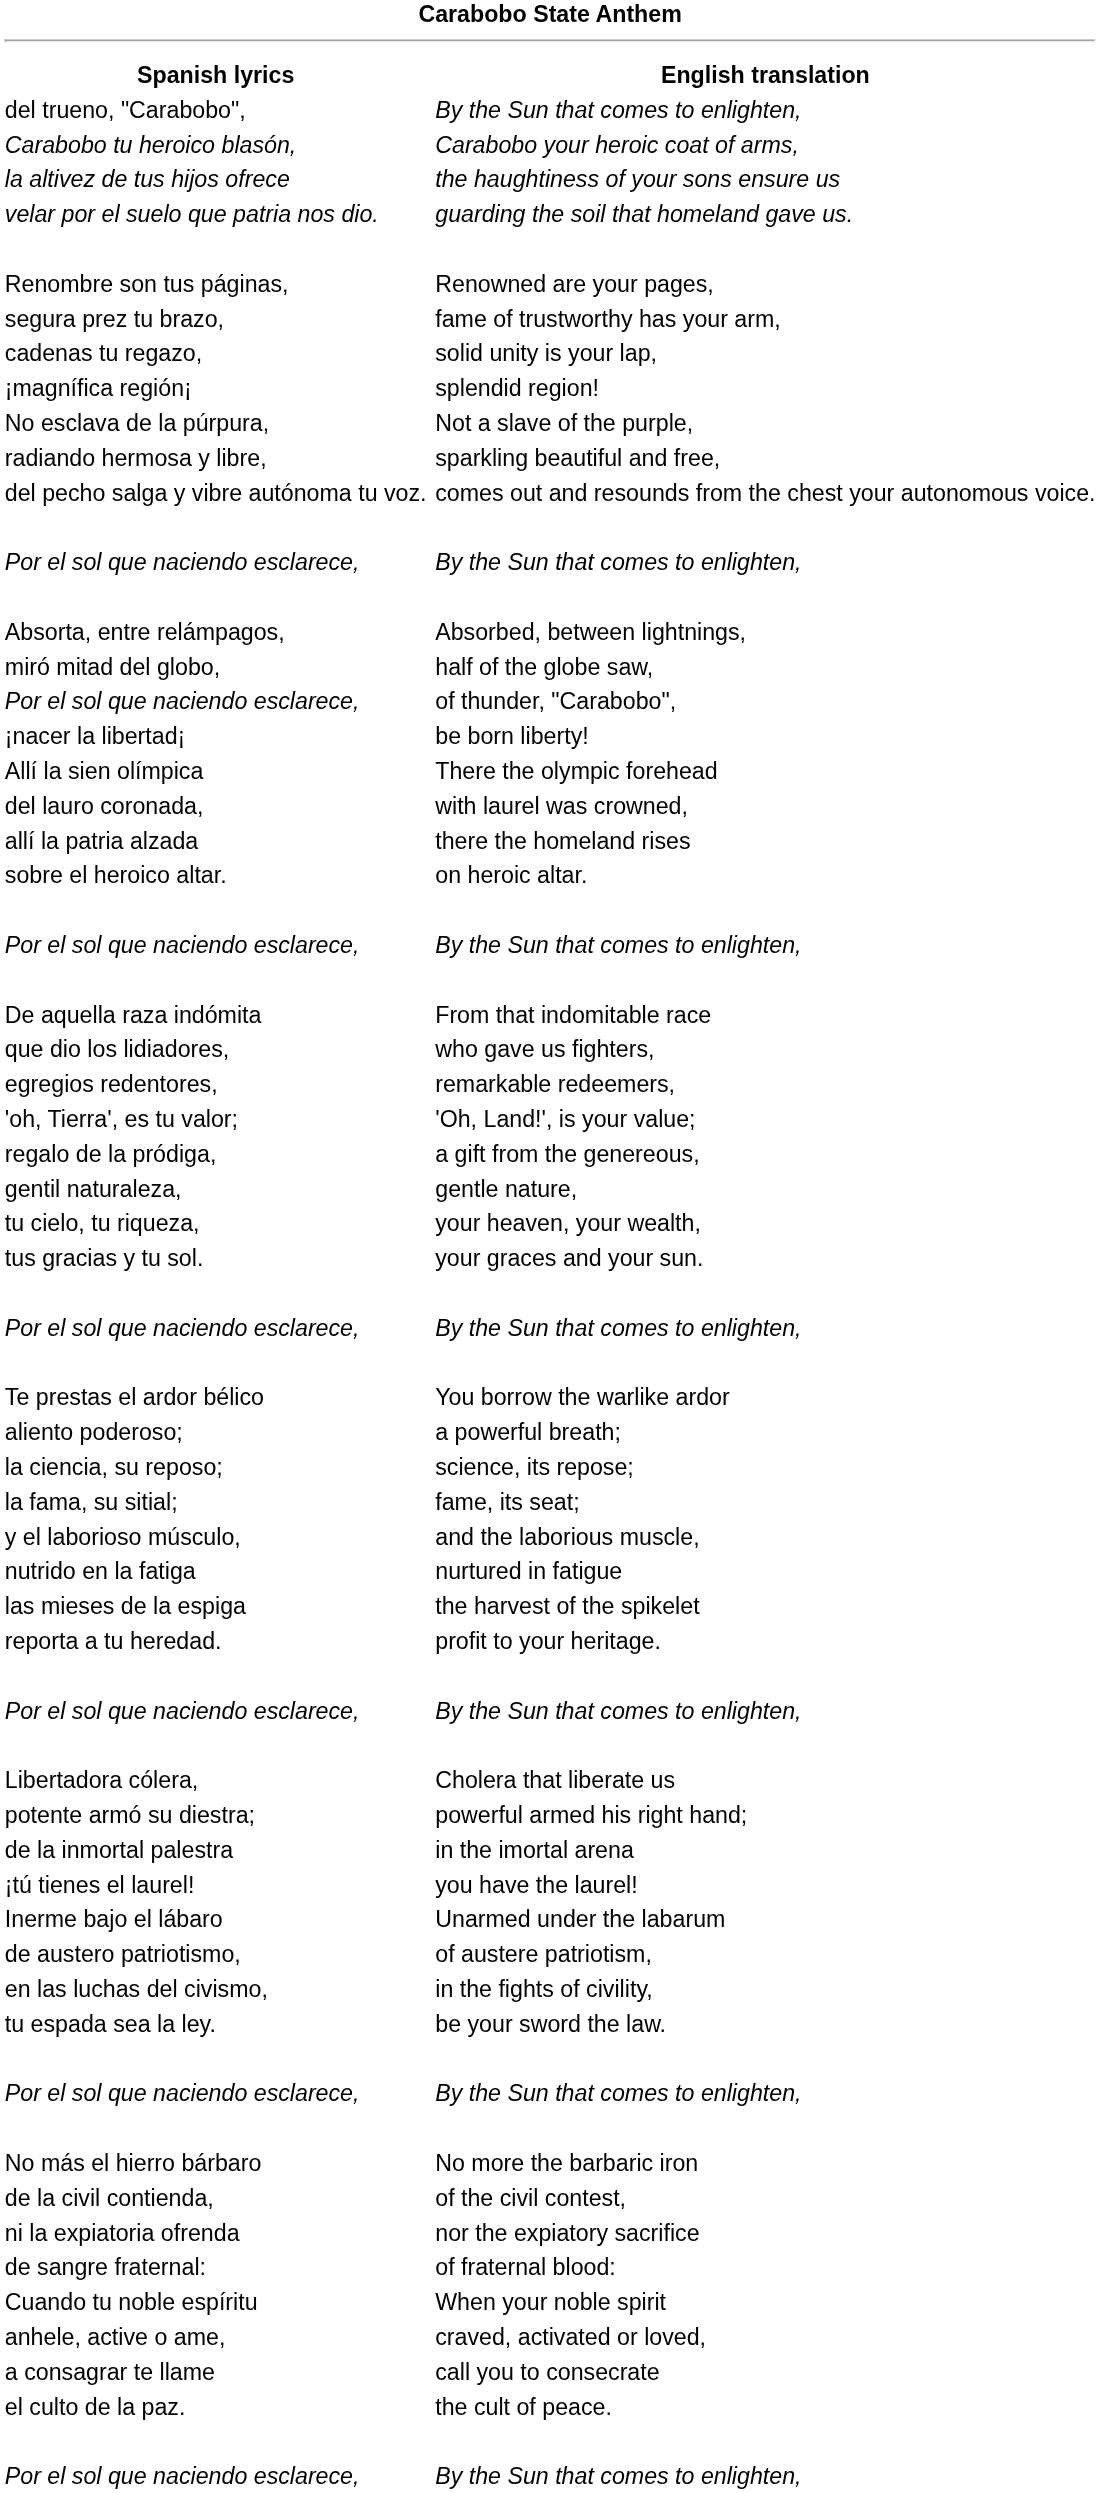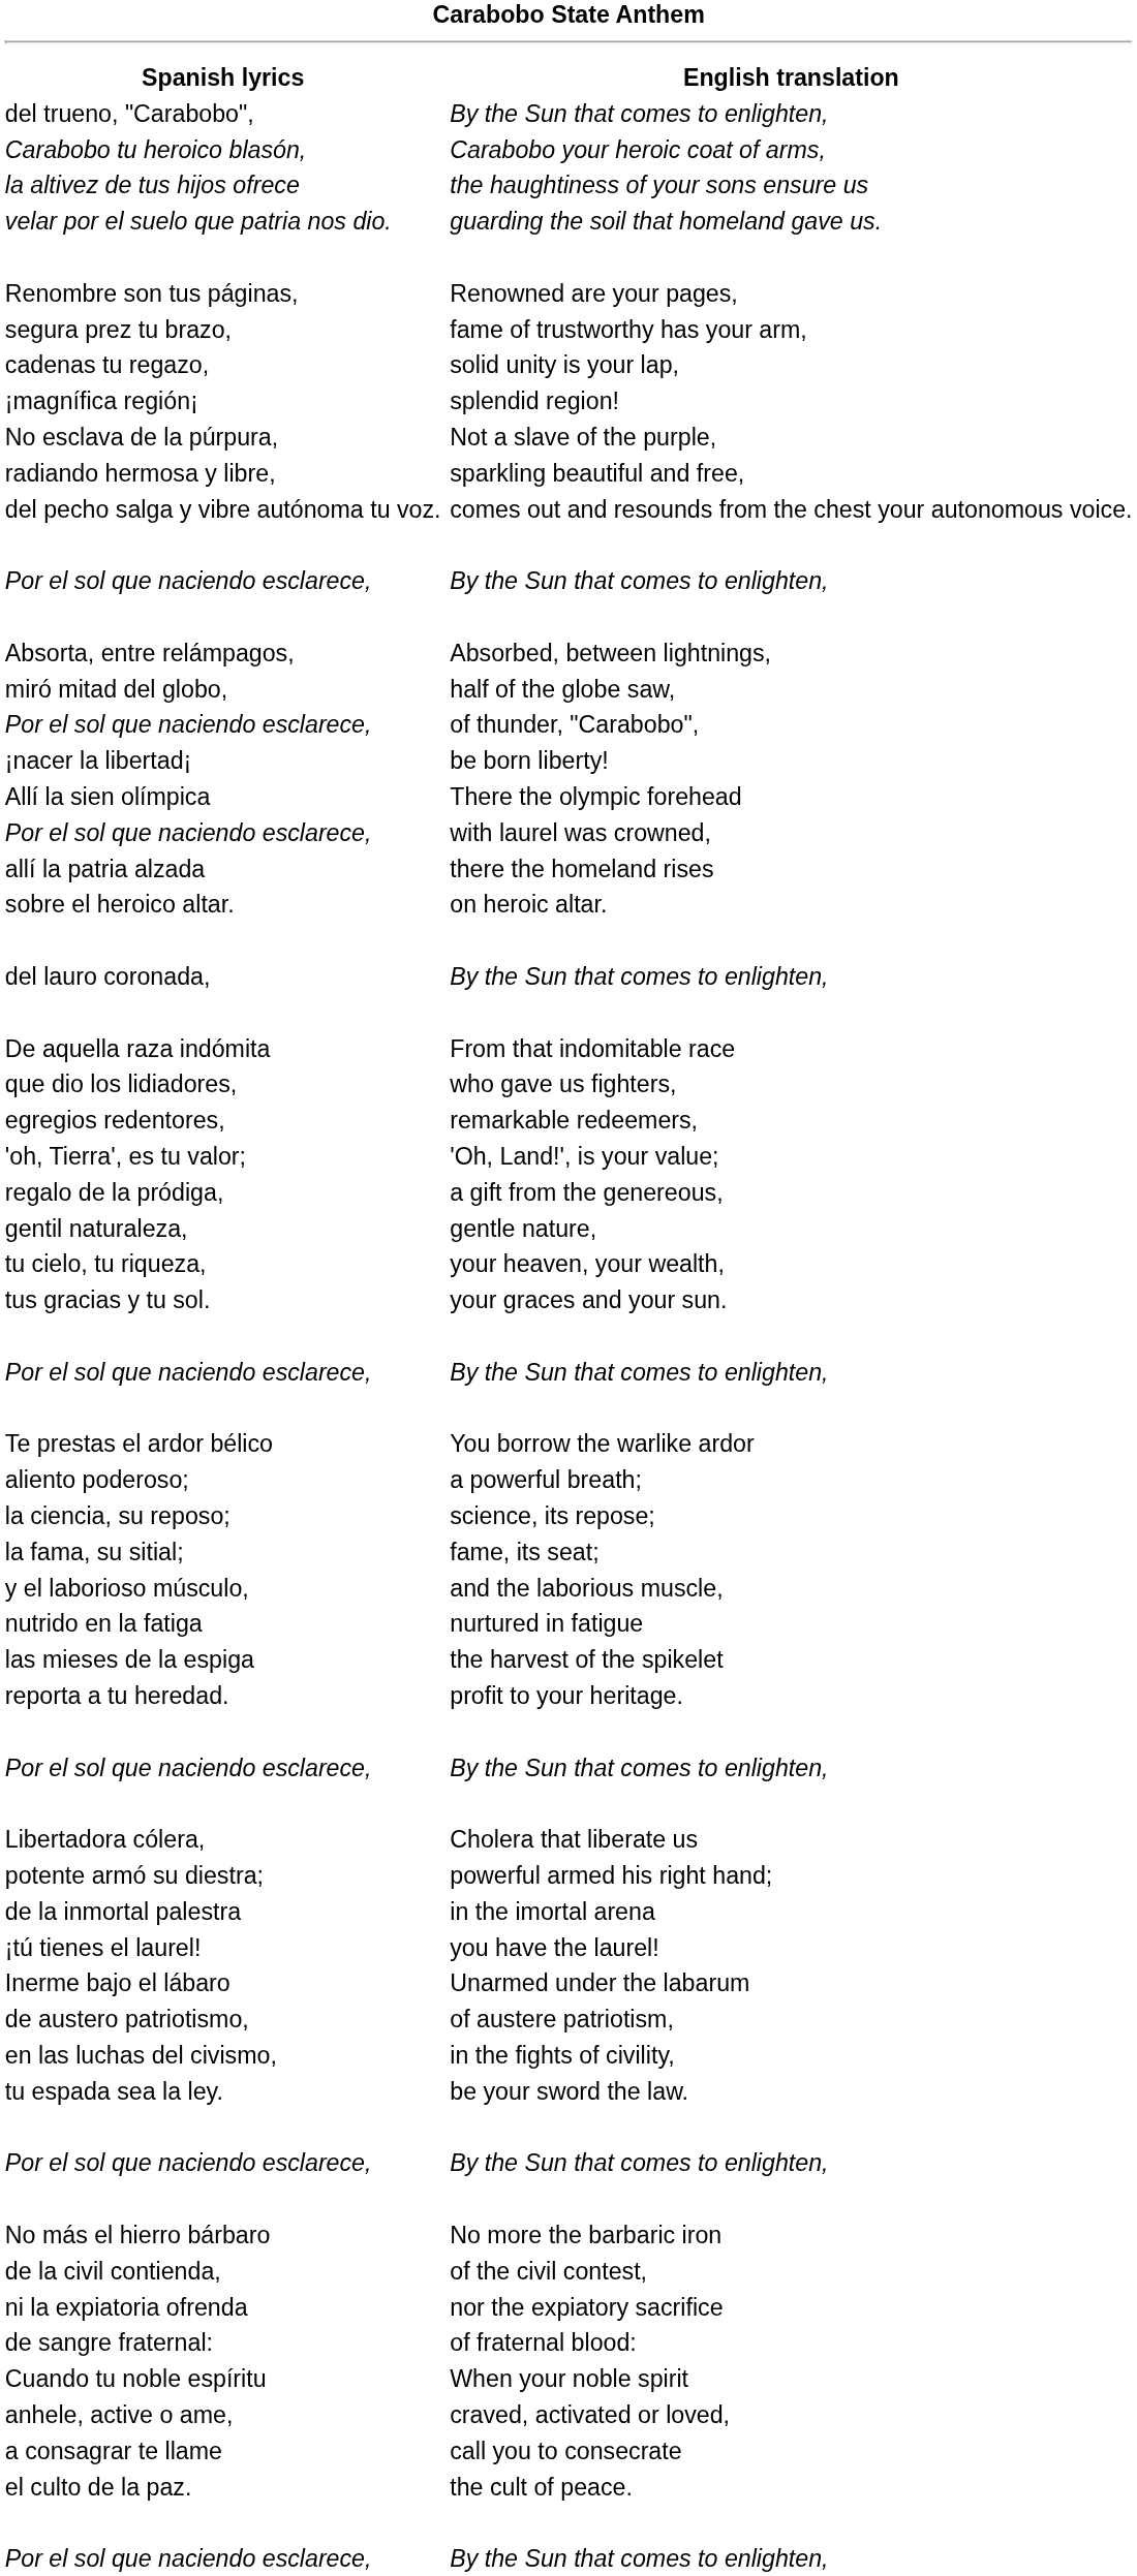row 20 | column 1: del lauro coronada, -> Por el sol que naciendo esclarece,
row 23 | column 1: Por el sol que naciendo esclarece, -> del lauro coronada,
